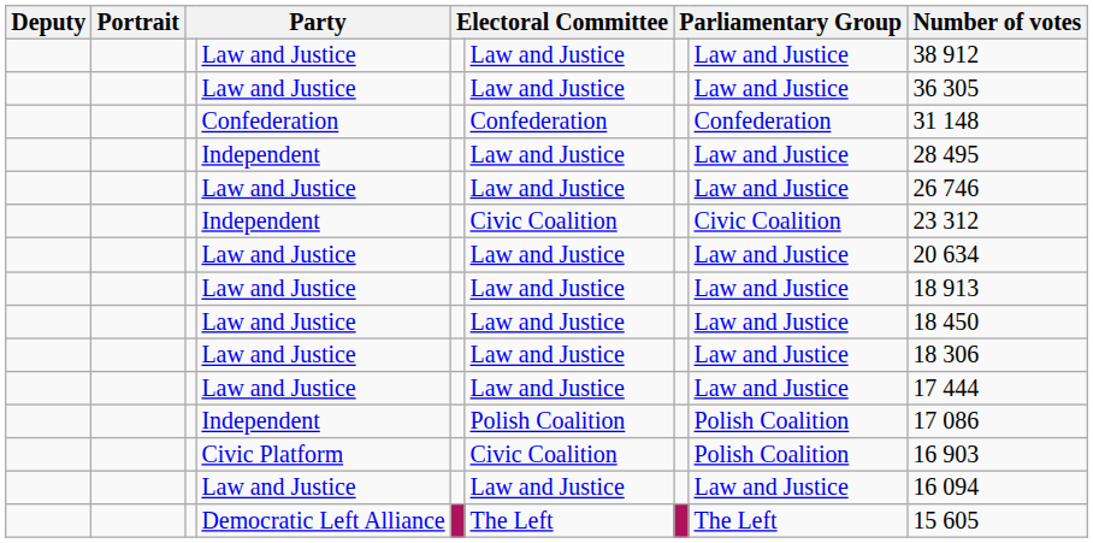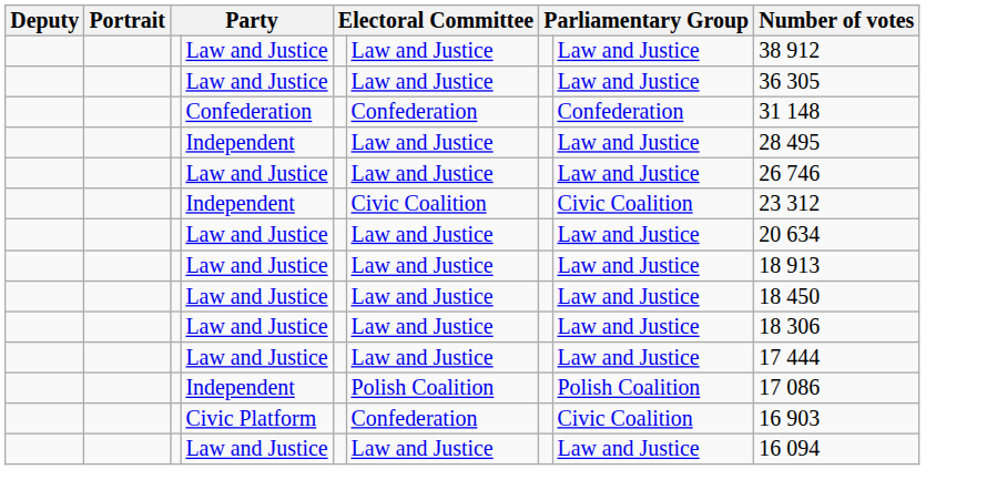Civic Platform | column 6: Civic Coalition -> Confederation
Civic Platform | column 8: Polish Coalition -> Civic Coalition
- row: Democratic Left Alliance | The Left | The Left | 15 605
